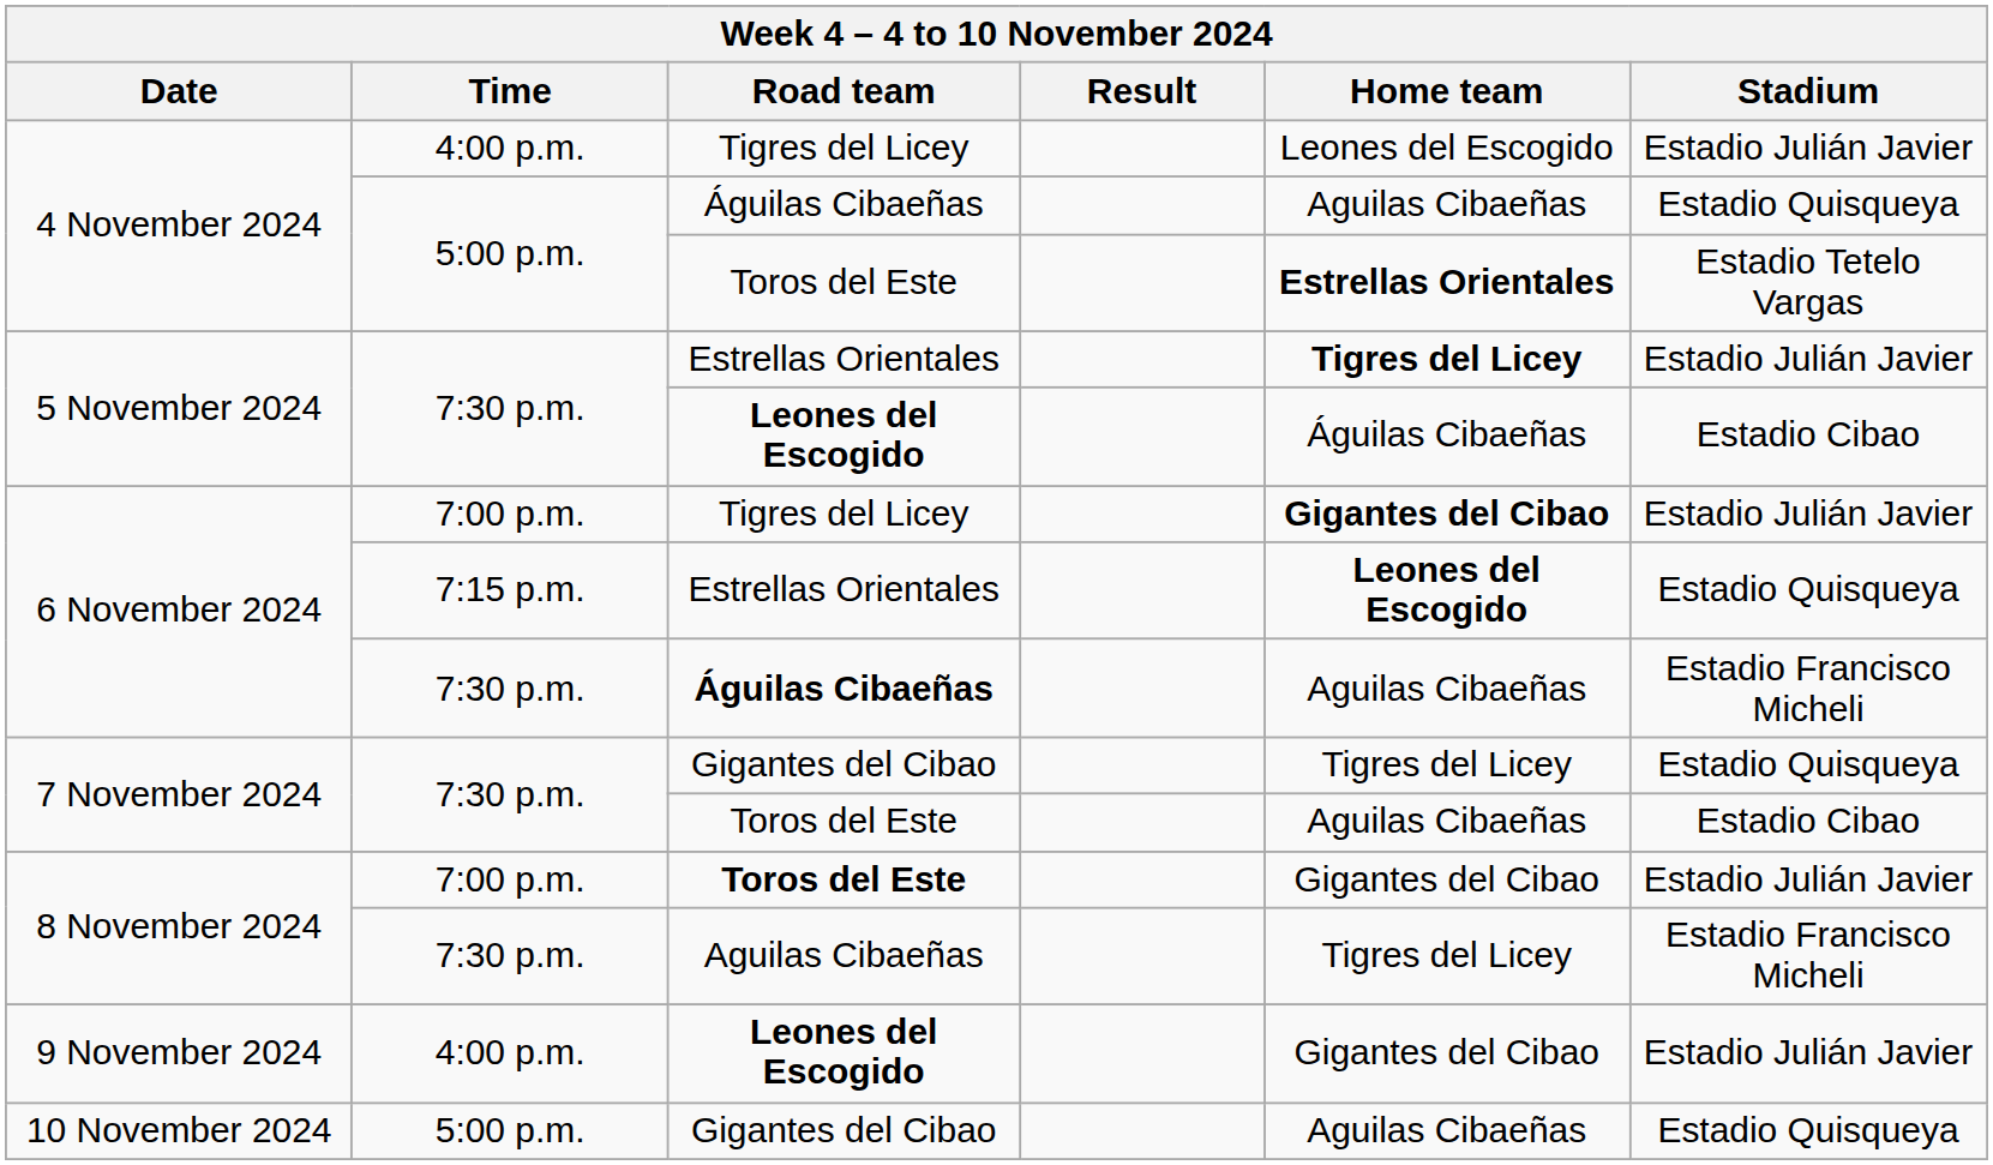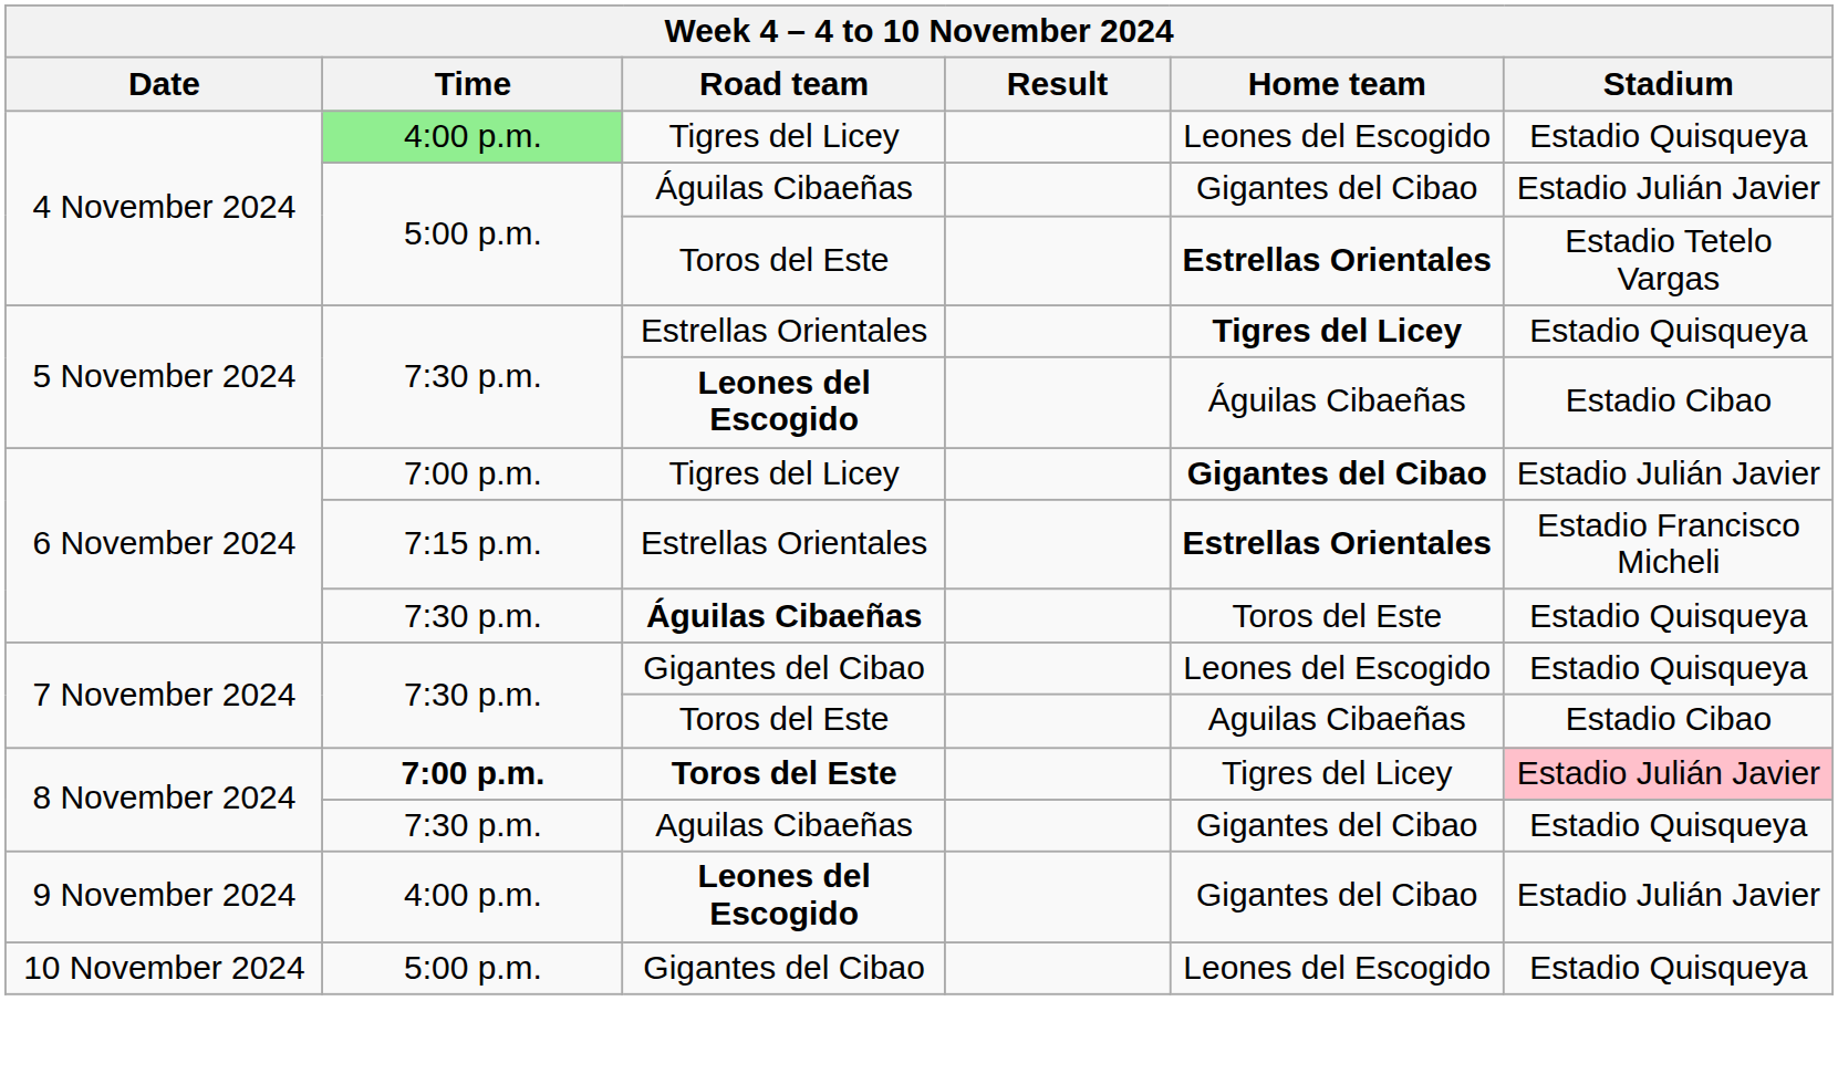4 November 2024 / Tigres del Licey | Time: no background -> lightgreen background
4 November 2024 / Tigres del Licey | Stadium: Estadio Julián Javier -> Estadio Quisqueya
4 November 2024 / Águilas Cibaeñas | Home team: Aguilas Cibaeñas -> Gigantes del Cibao
4 November 2024 / Águilas Cibaeñas | Stadium: Estadio Quisqueya -> Estadio Julián Javier
5 November 2024 / Estrellas Orientales | Stadium: Estadio Julián Javier -> Estadio Quisqueya
6 November 2024 / Estrellas Orientales | Home team: Leones del Escogido -> Estrellas Orientales
6 November 2024 / Estrellas Orientales | Stadium: Estadio Quisqueya -> Estadio Francisco Micheli
6 November 2024 / Águilas Cibaeñas | Home team: Aguilas Cibaeñas -> Toros del Este
6 November 2024 / Águilas Cibaeñas | Stadium: Estadio Francisco Micheli -> Estadio Quisqueya
7 November 2024 / Gigantes del Cibao | Home team: Tigres del Licey -> Leones del Escogido
8 November 2024 / Toros del Este | Time: normal -> bold
8 November 2024 / Toros del Este | Home team: Gigantes del Cibao -> Tigres del Licey
8 November 2024 / Toros del Este | Stadium: no background -> pink background
8 November 2024 / Aguilas Cibaeñas | Home team: Tigres del Licey -> Gigantes del Cibao
8 November 2024 / Aguilas Cibaeñas | Stadium: Estadio Francisco Micheli -> Estadio Quisqueya
10 November 2024 | Home team: Aguilas Cibaeñas -> Leones del Escogido
